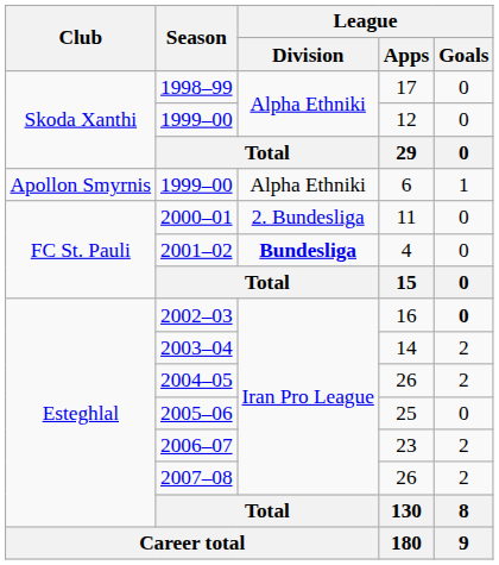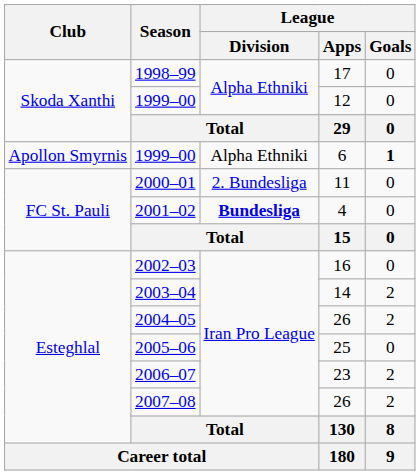1999–00 / 6 | League / Goals: normal -> bold
2002–03 | League / Goals: bold -> normal
